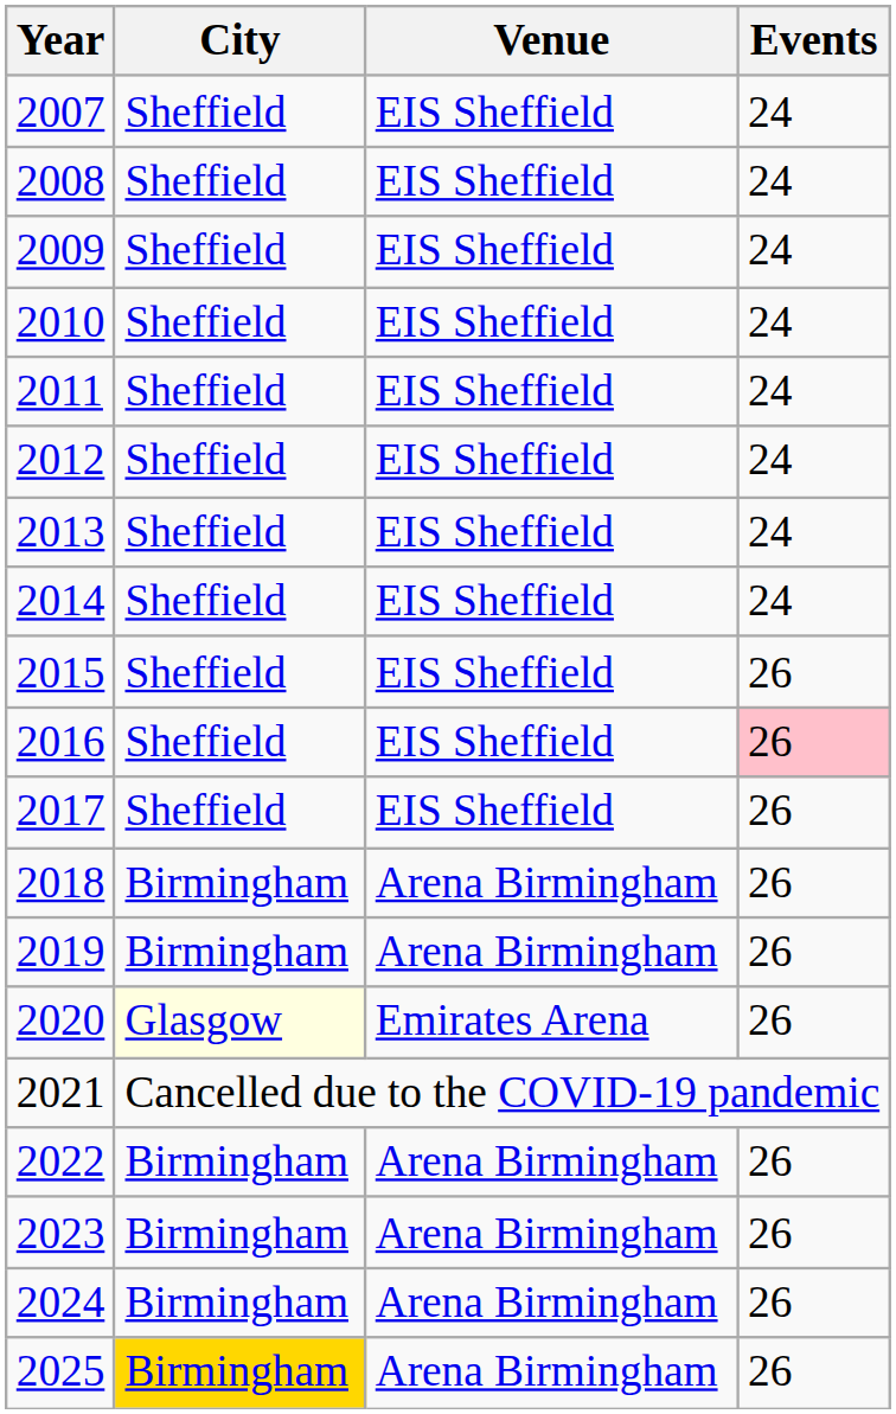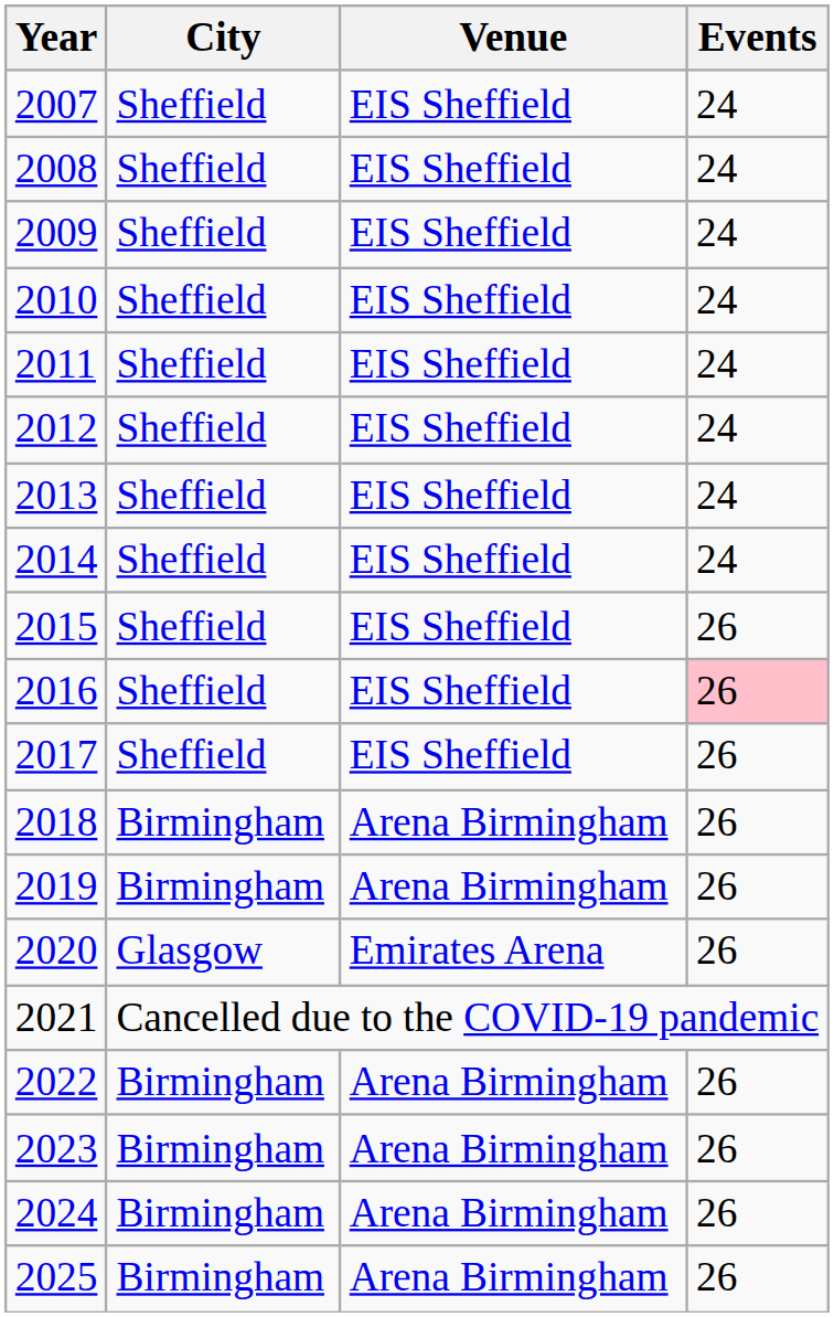2020 | City: lightyellow background -> no background
2025 | City: gold background -> no background
